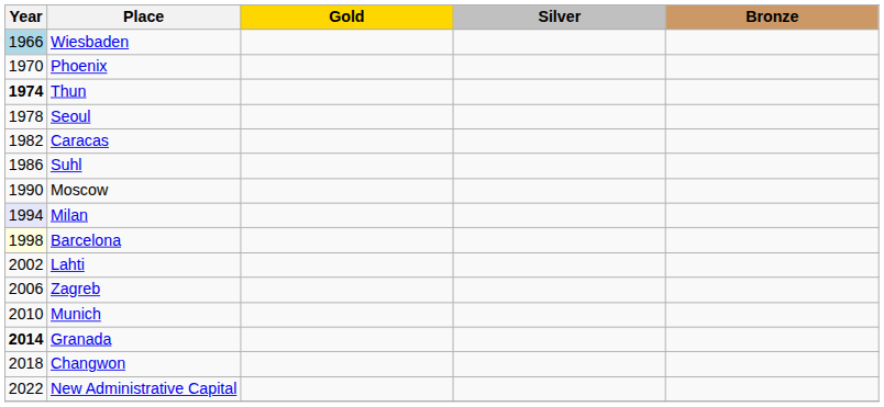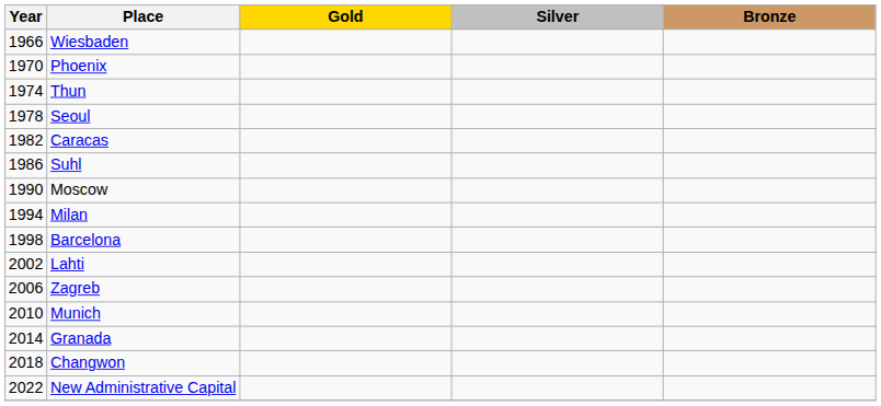Wiesbaden | Year: lightblue background -> no background
Thun | Year: bold -> normal
Milan | Year: lavender background -> no background
Barcelona | Year: lightyellow background -> no background
Granada | Year: bold -> normal
